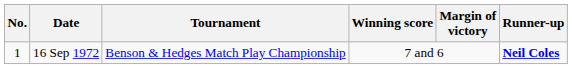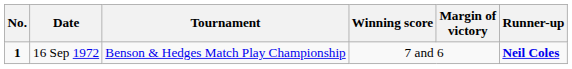16 Sep 1972 | No.: normal -> bold
